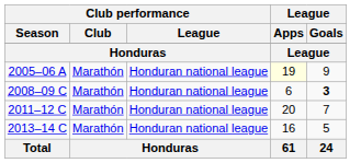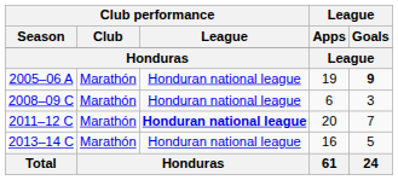2005–06 A | League / Apps: lightyellow background -> no background
2005–06 A | League / Goals: normal -> bold
2008–09 C | League / Goals: bold -> normal
2011–12 C | Club performance / League: normal -> bold
